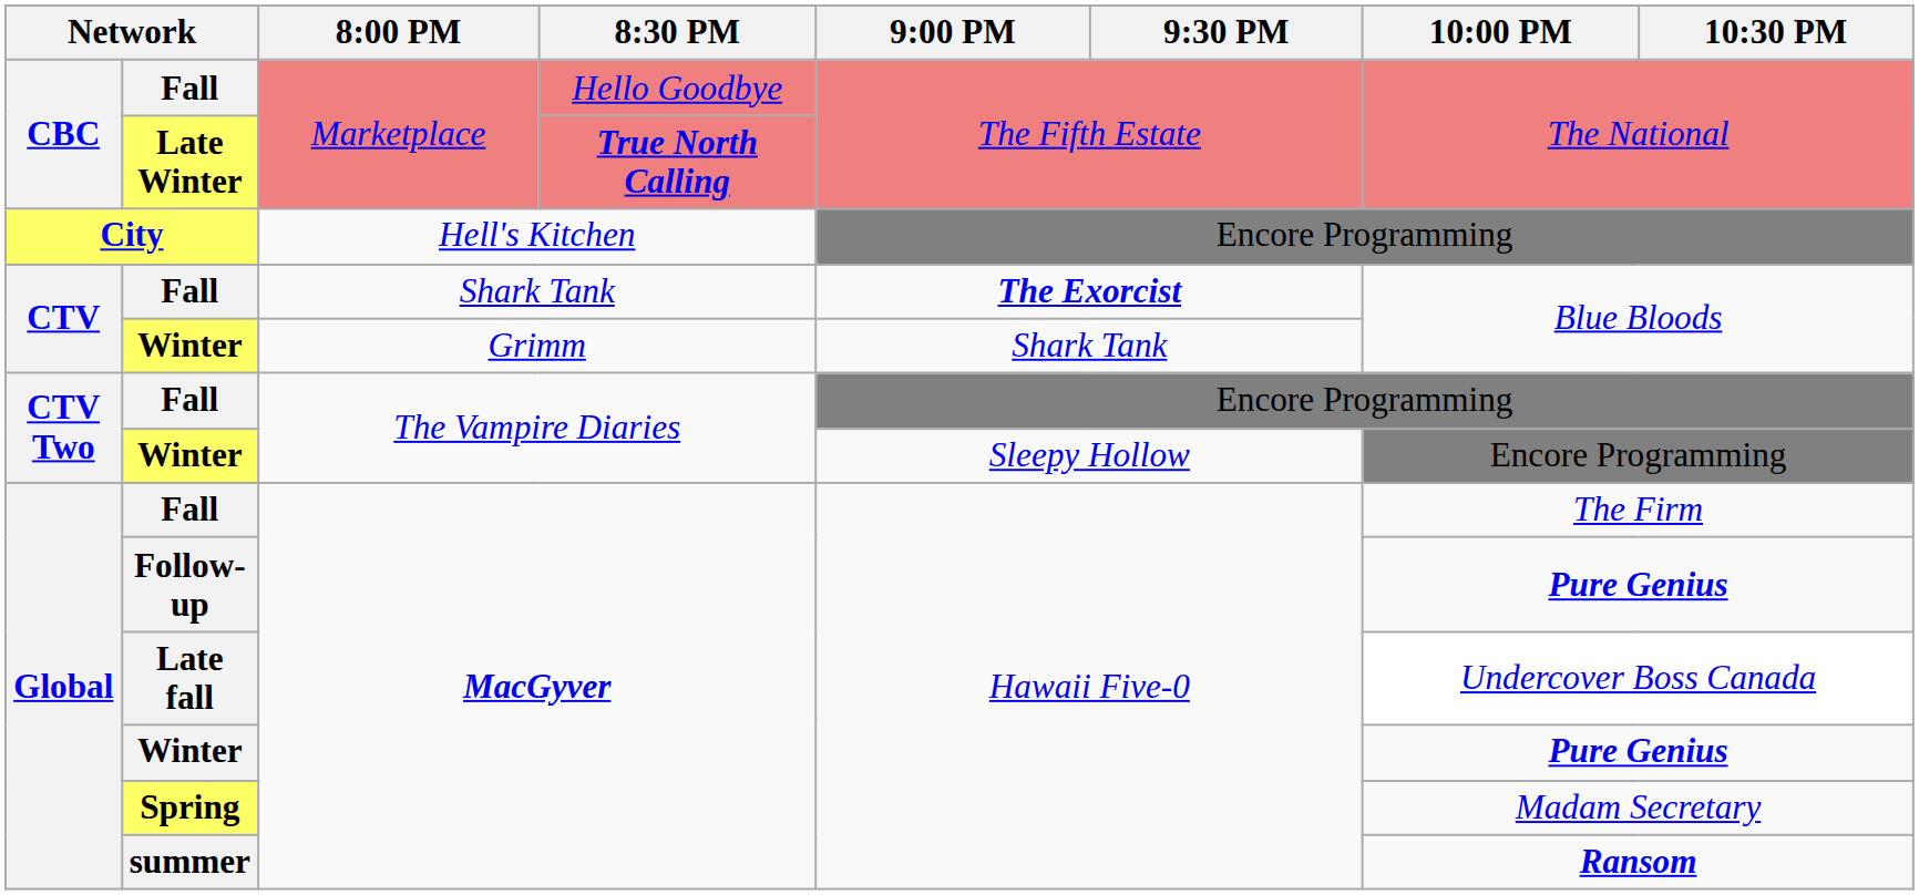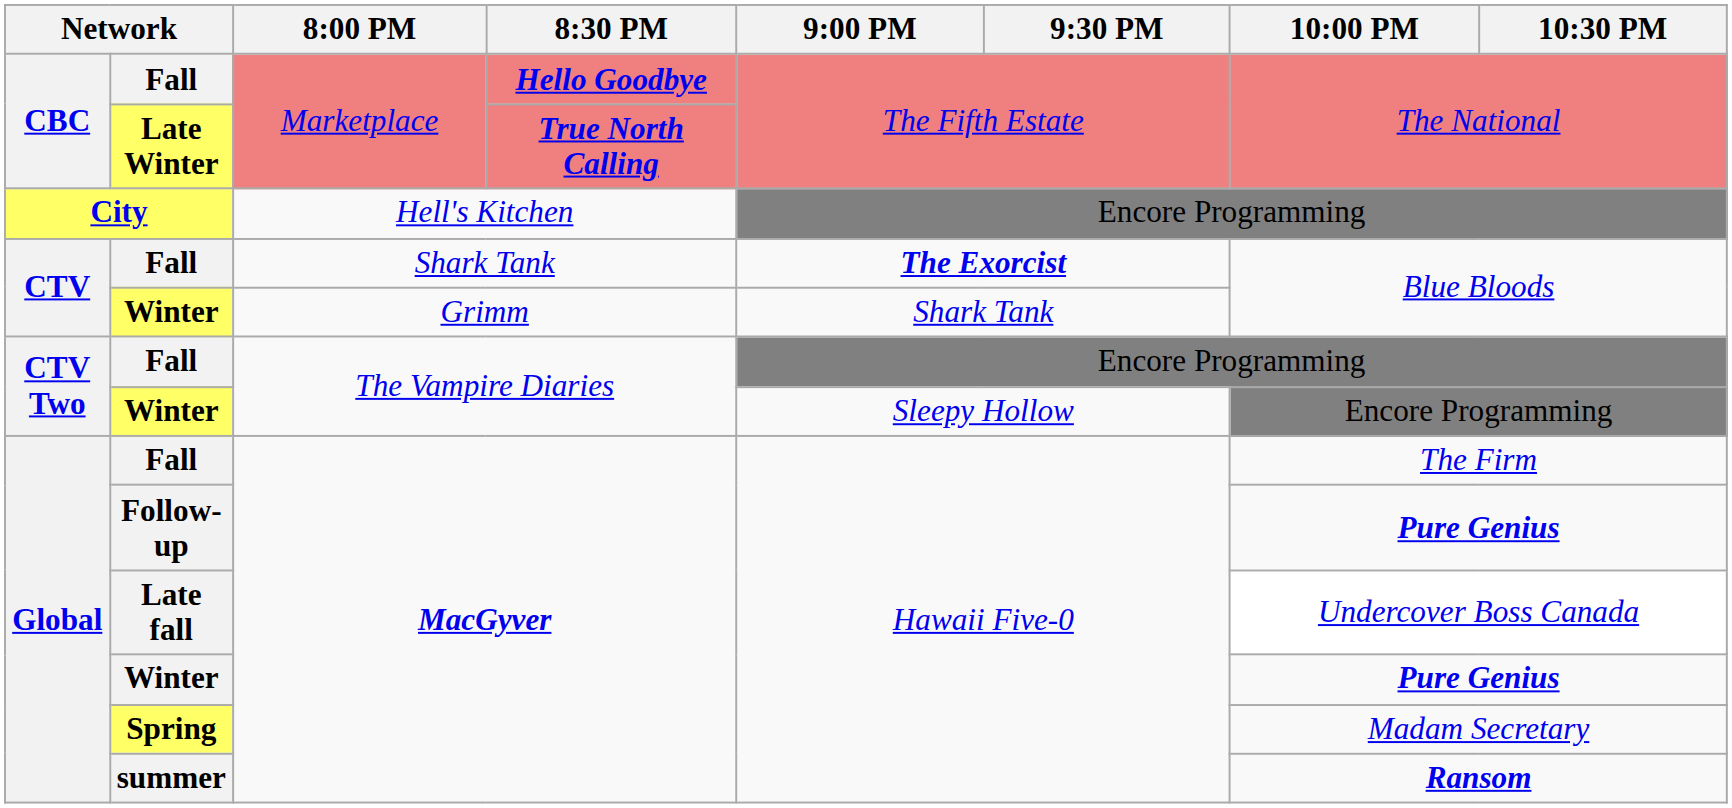Fall / Hello Goodbye | 8:30 PM: normal -> bold
